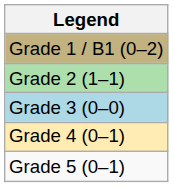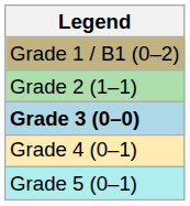row 4 | column 1: normal -> bold
row 6 | column 1: no background -> paleturquoise background
